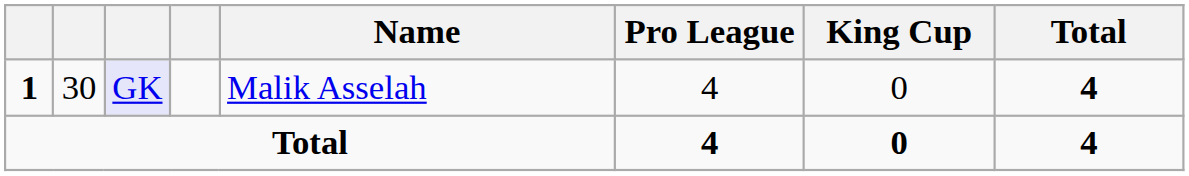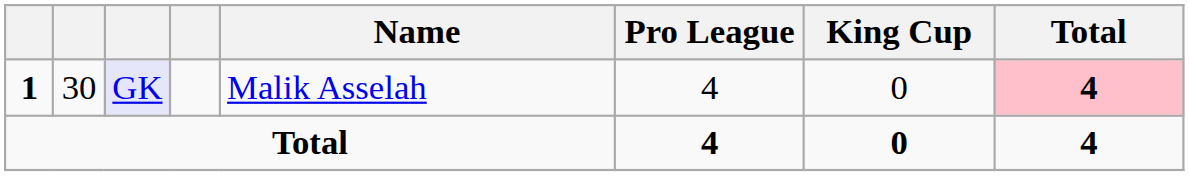1 | Total: no background -> pink background
